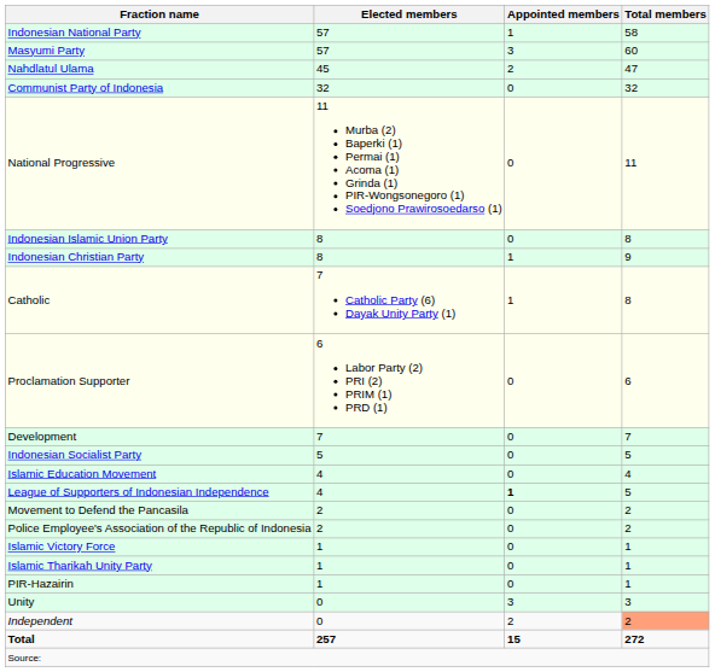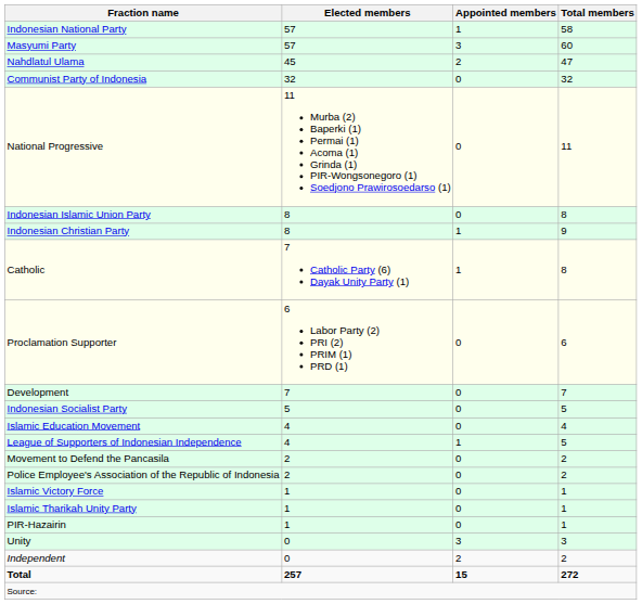League of Supporters of Indonesian Independence | Appointed members: bold -> normal
Independent | Total members: lightsalmon background -> no background
